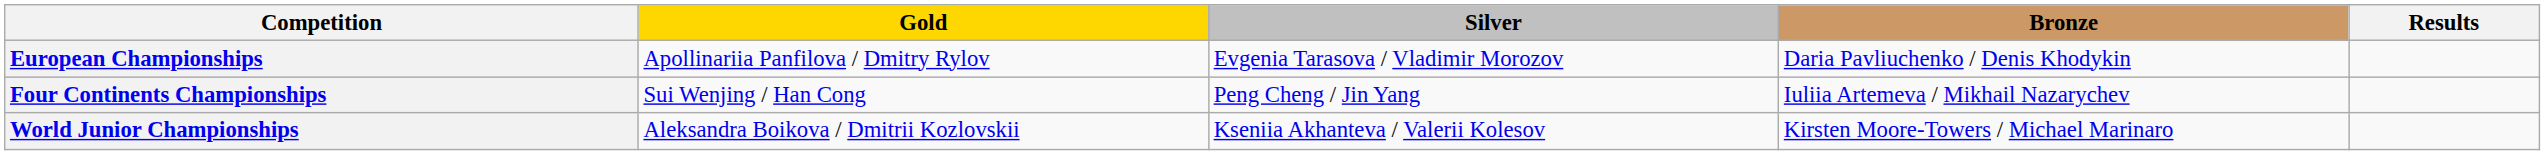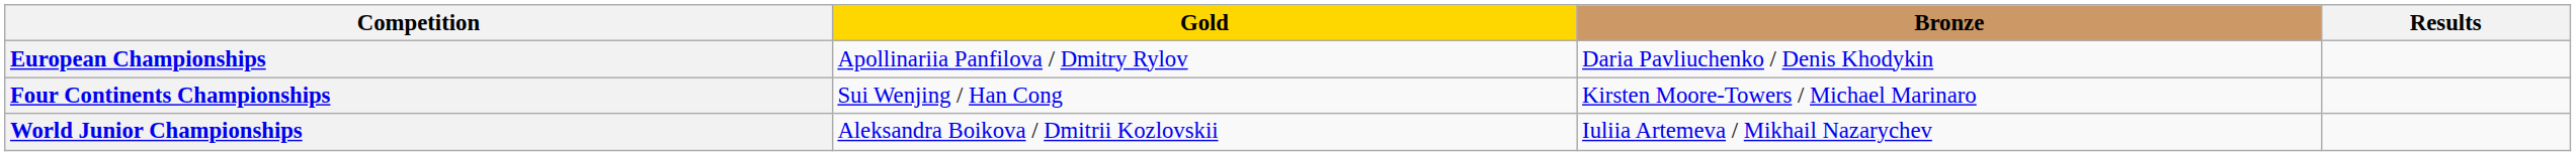- column: Silver | Evgenia Tarasova / Vladimir Morozov | Peng Cheng / Jin Yang | Kseniia Akhanteva / Valerii Kolesov
Four Continents Championships | Bronze: Iuliia Artemeva / Mikhail Nazarychev -> Kirsten Moore-Towers / Michael Marinaro
World Junior Championships | Bronze: Kirsten Moore-Towers / Michael Marinaro -> Iuliia Artemeva / Mikhail Nazarychev
